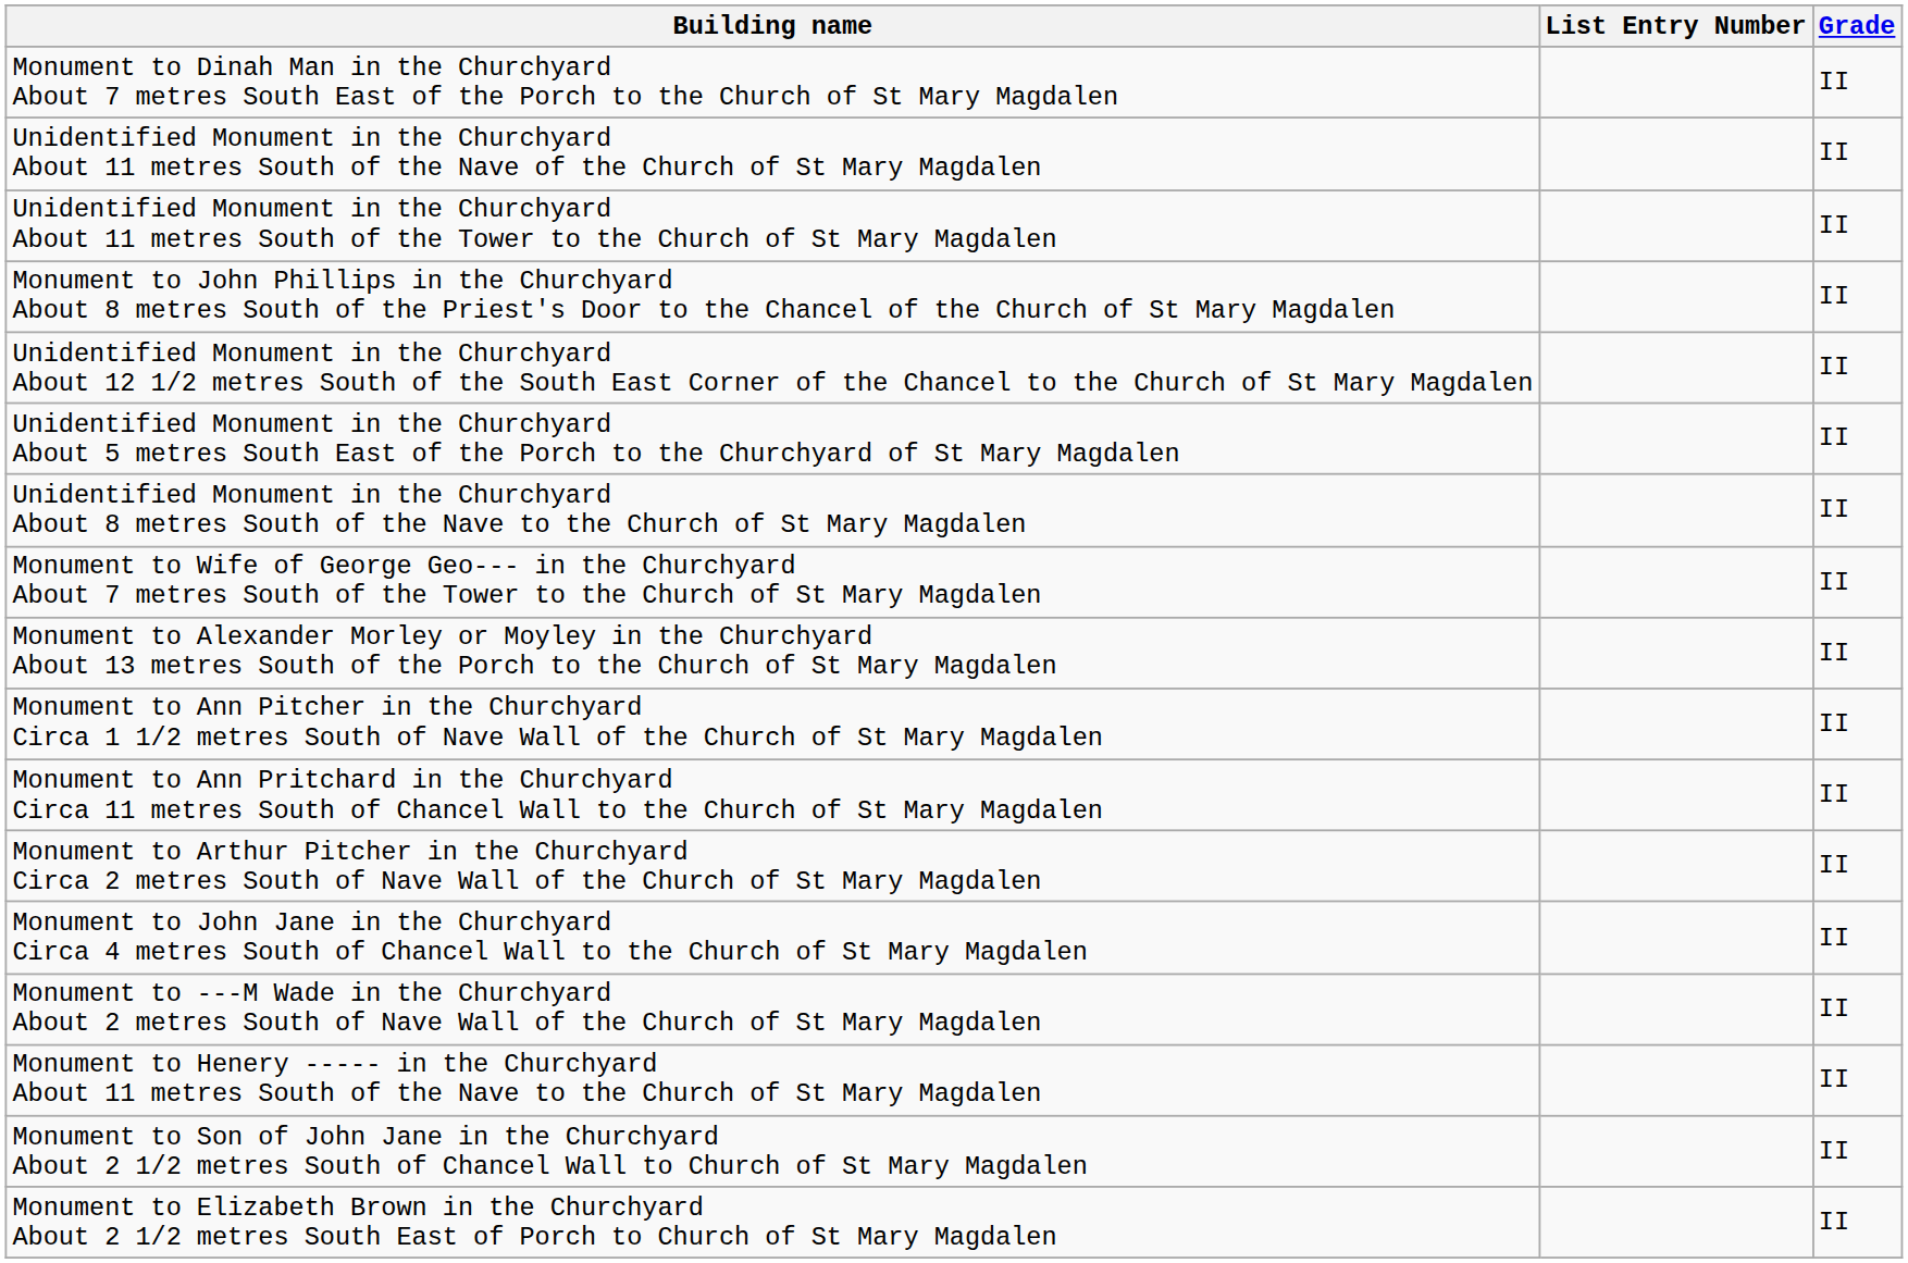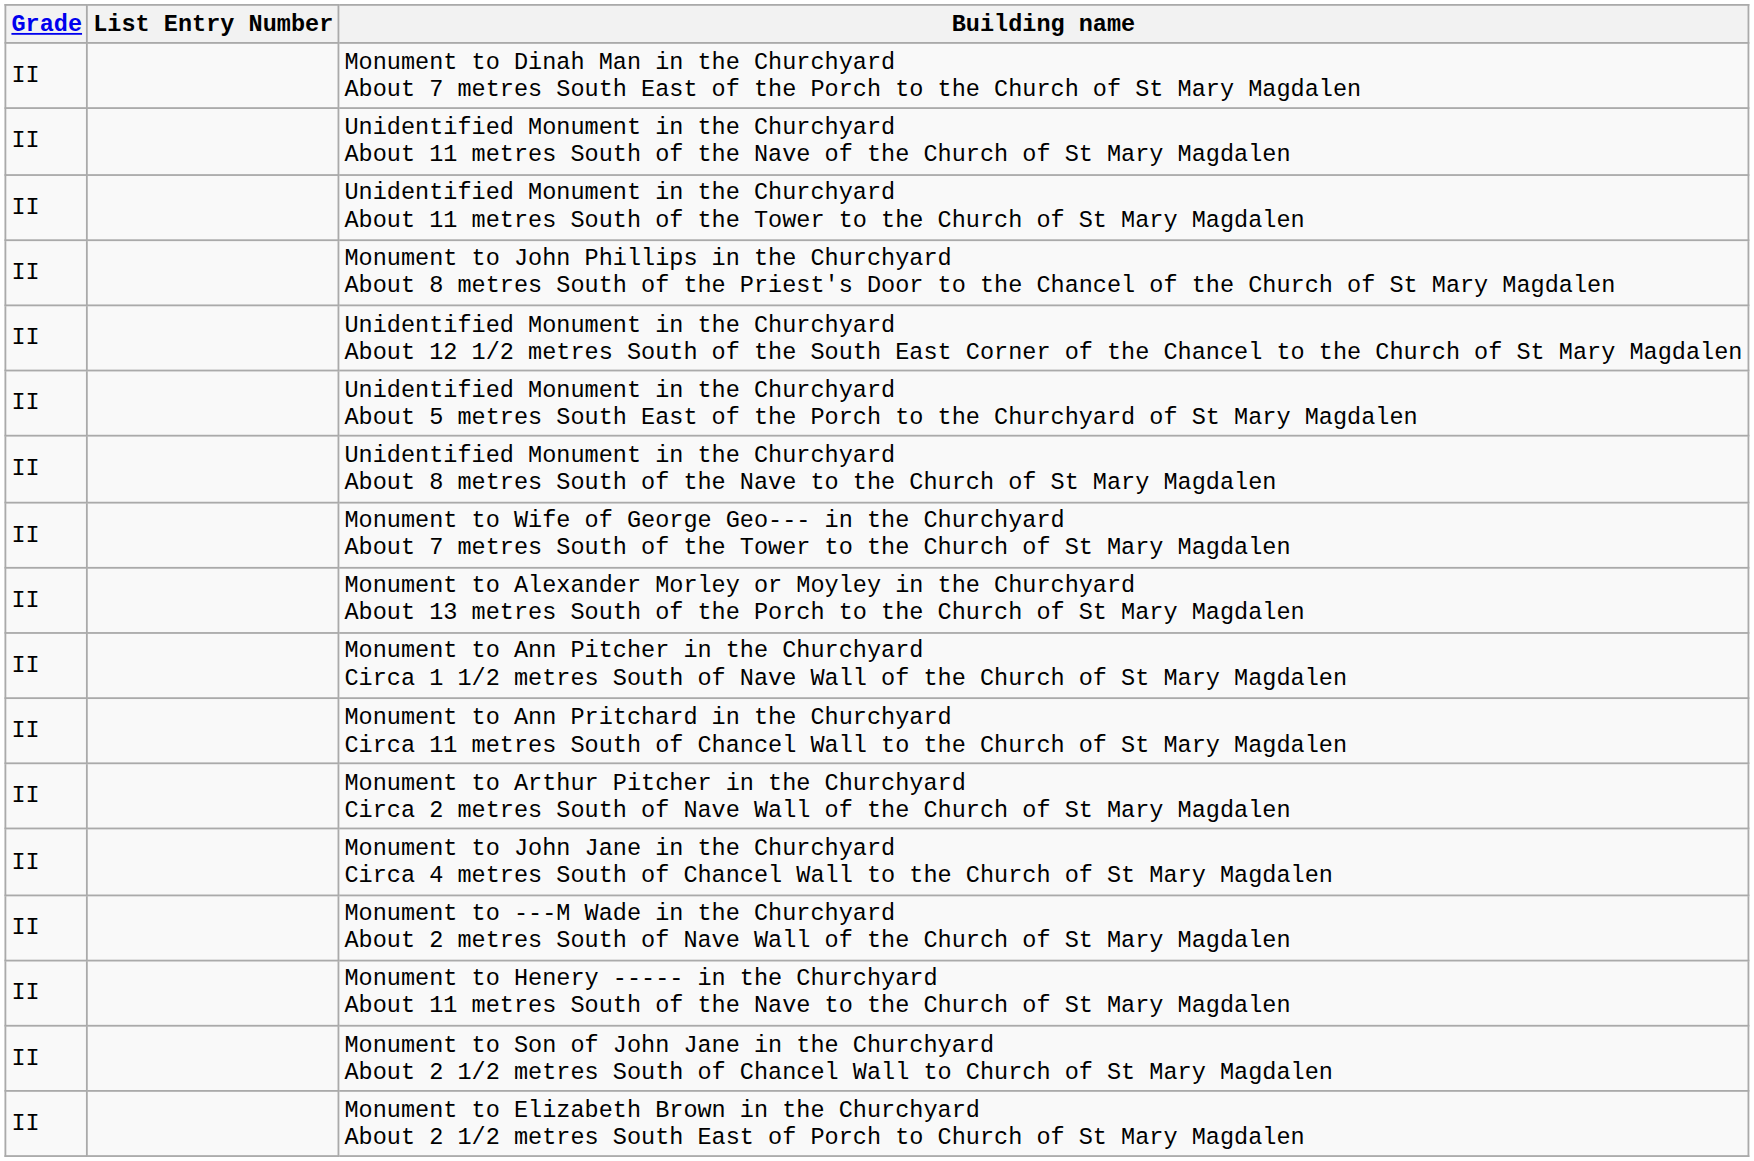columns swapped: Building name <-> Grade
